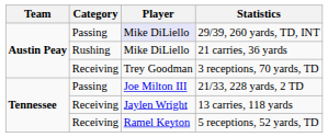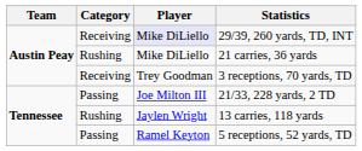29/39, 260 yards, TD, INT | Category: Passing -> Receiving
13 carries, 118 yards | Category: Receiving -> Rushing
5 receptions, 52 yards, TD | Category: Receiving -> Passing
